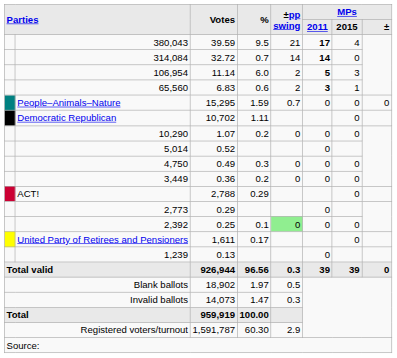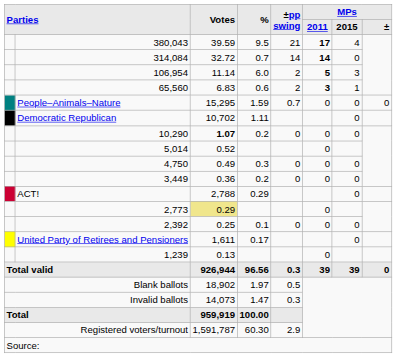10,290 | Votes: normal -> bold
2,773 | Votes: no background -> khaki background
2,392 | ±pp swing: lightgreen background -> no background
